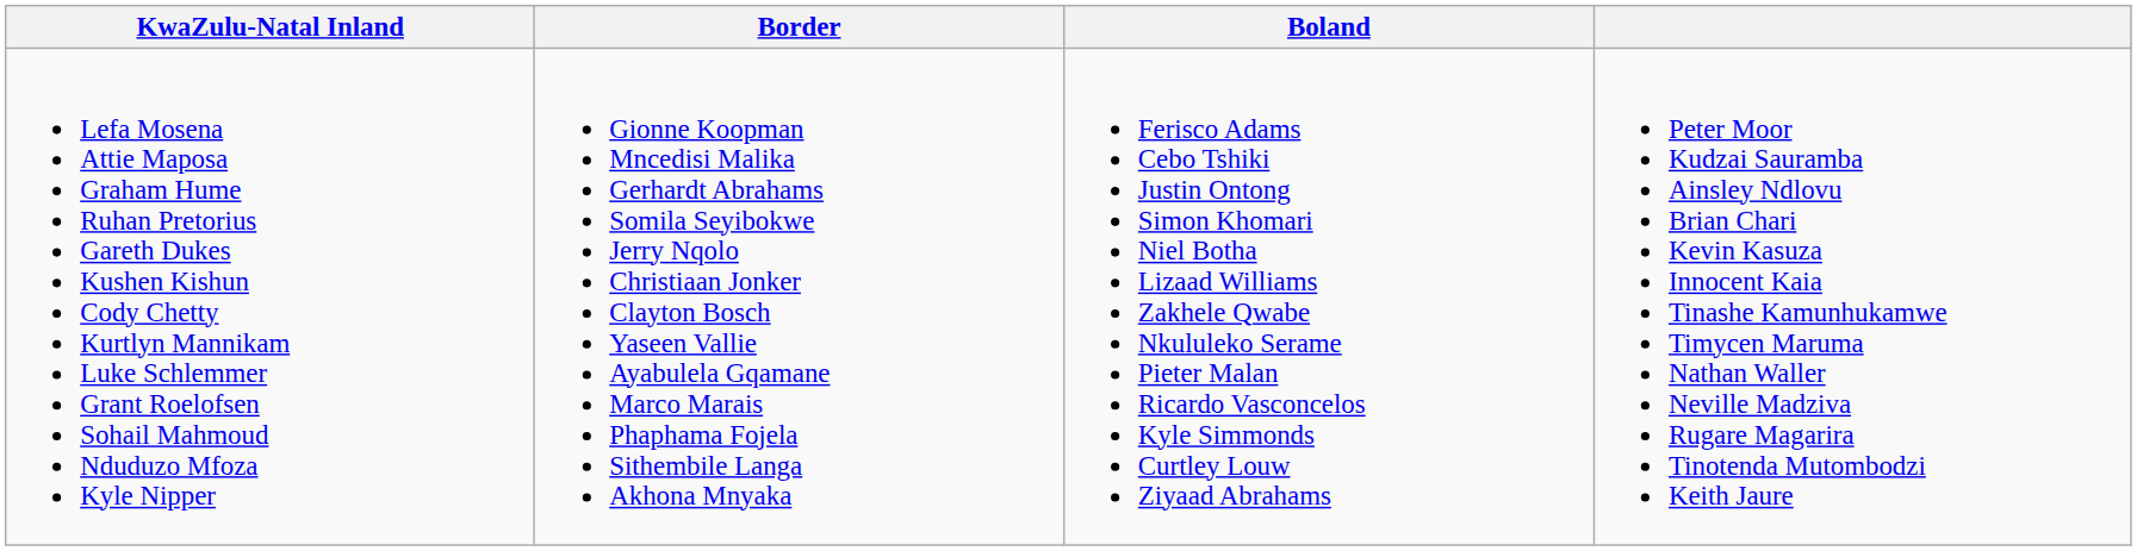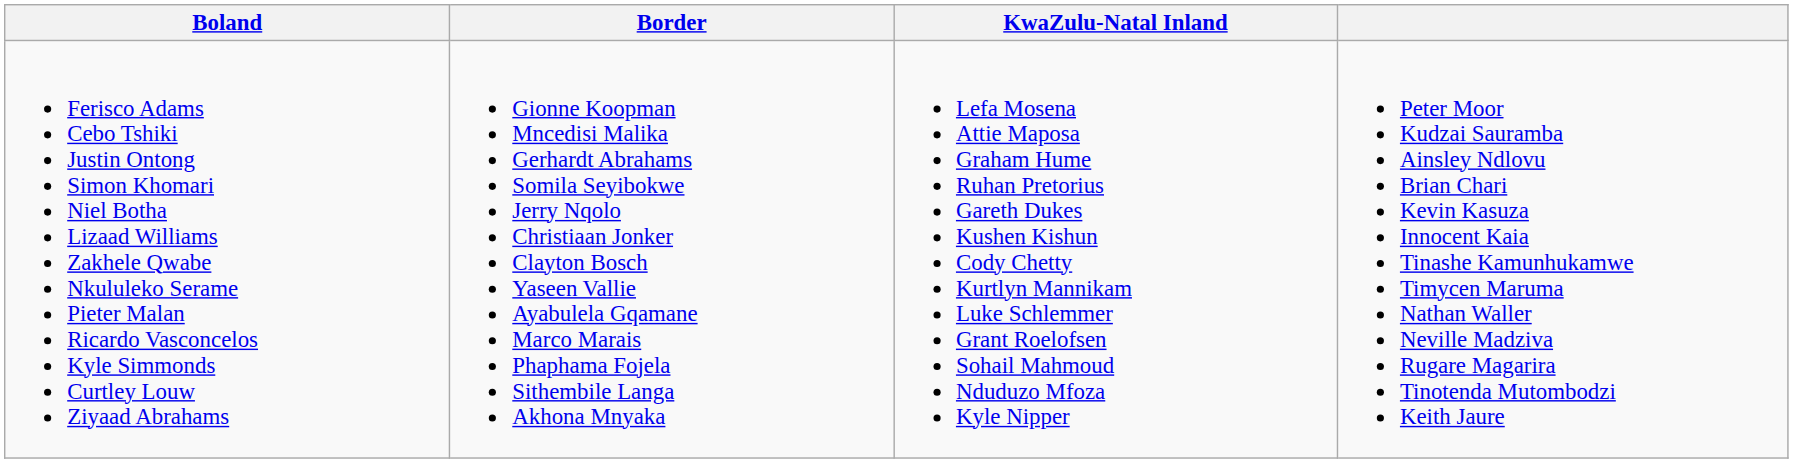columns swapped: Boland <-> KwaZulu-Natal Inland
